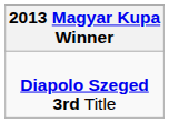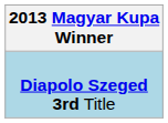row 2 | column 1: no background -> lightblue background
